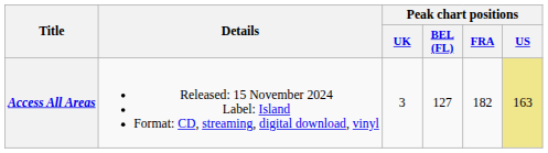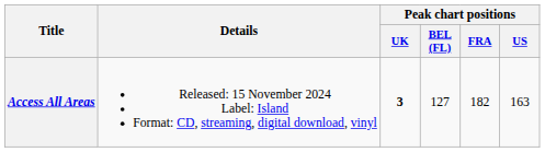row 3 | Peak chart positions / UK: normal -> bold
row 3 | Peak chart positions / US: khaki background -> no background
